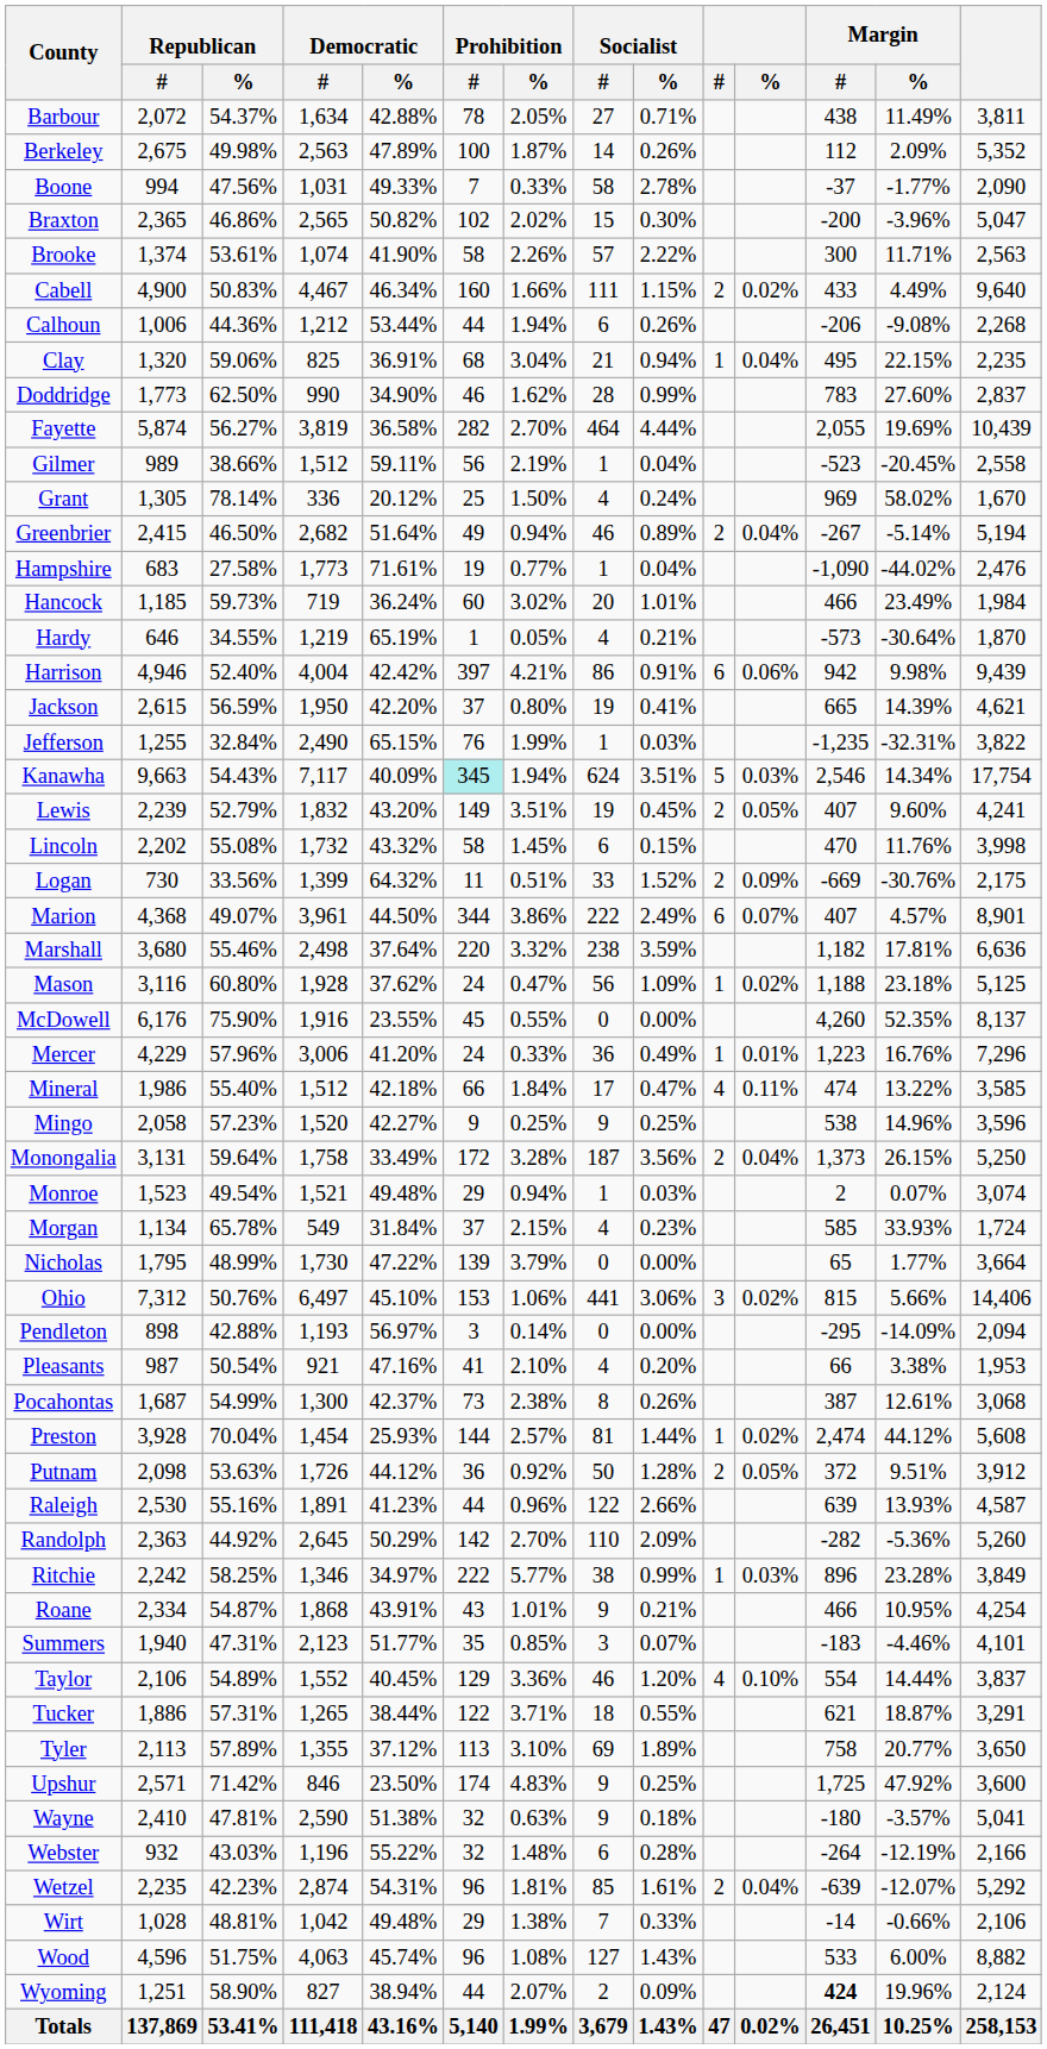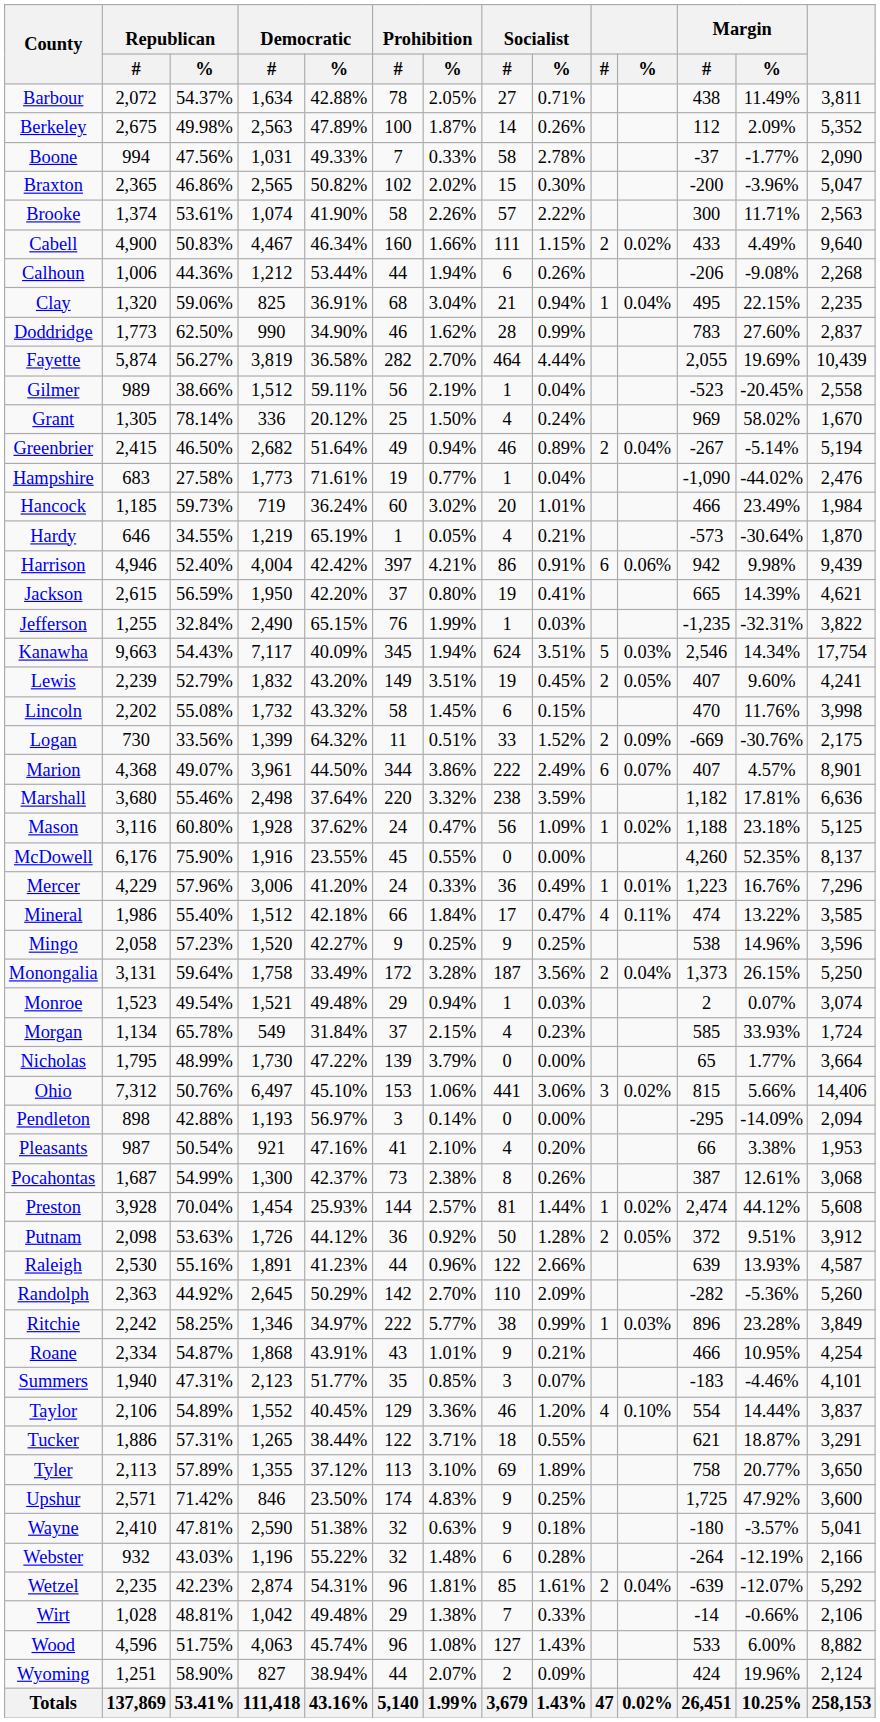Kanawha | Prohibition / #: paleturquoise background -> no background
Wyoming | Margin / #: bold -> normal
